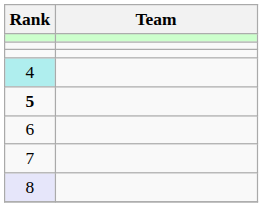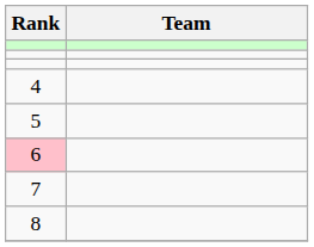row 5 | Rank: paleturquoise background -> no background
row 6 | Rank: bold -> normal
row 7 | Rank: no background -> pink background
row 9 | Rank: lavender background -> no background
